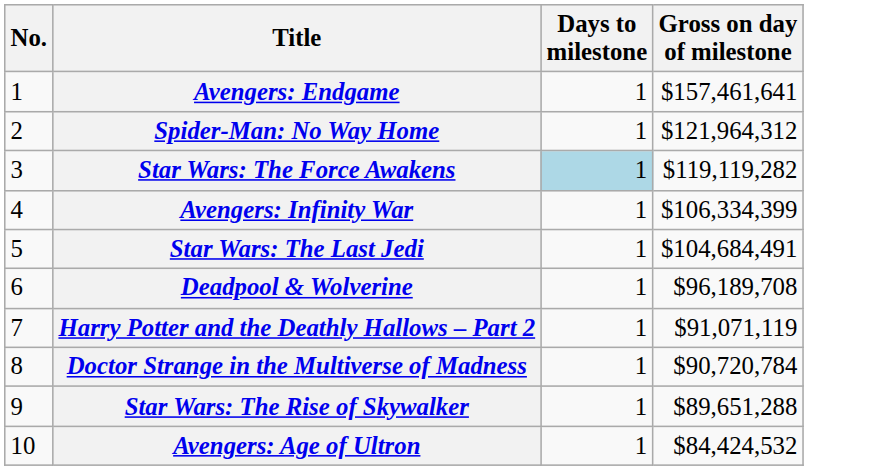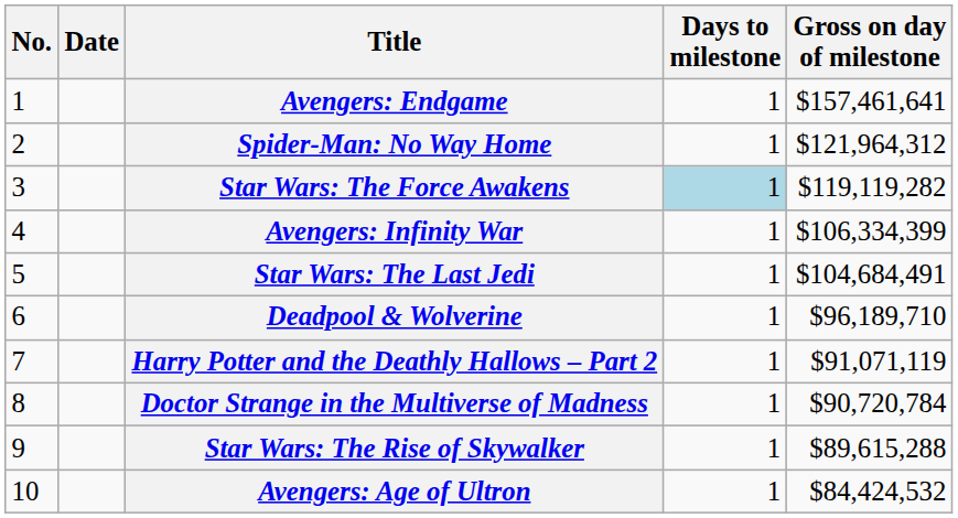+ column: Date
Deadpool & Wolverine | Gross on day of milestone: $96,189,708 -> $96,189,710
Star Wars: The Rise of Skywalker | Gross on day of milestone: $89,651,288 -> $89,615,288
